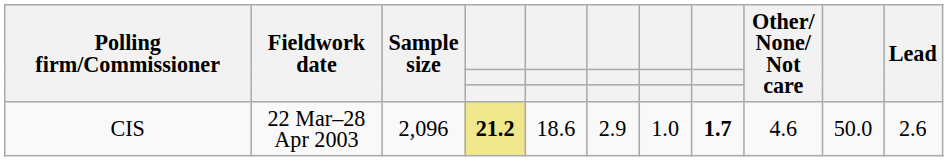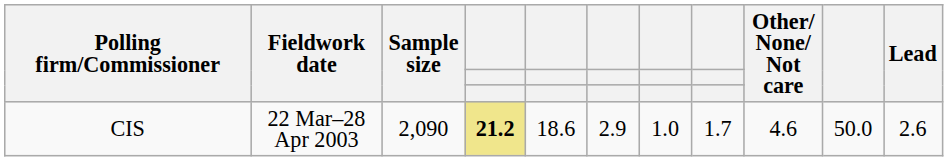CIS | Sample size: 2,096 -> 2,090
CIS | column 8: bold -> normal
